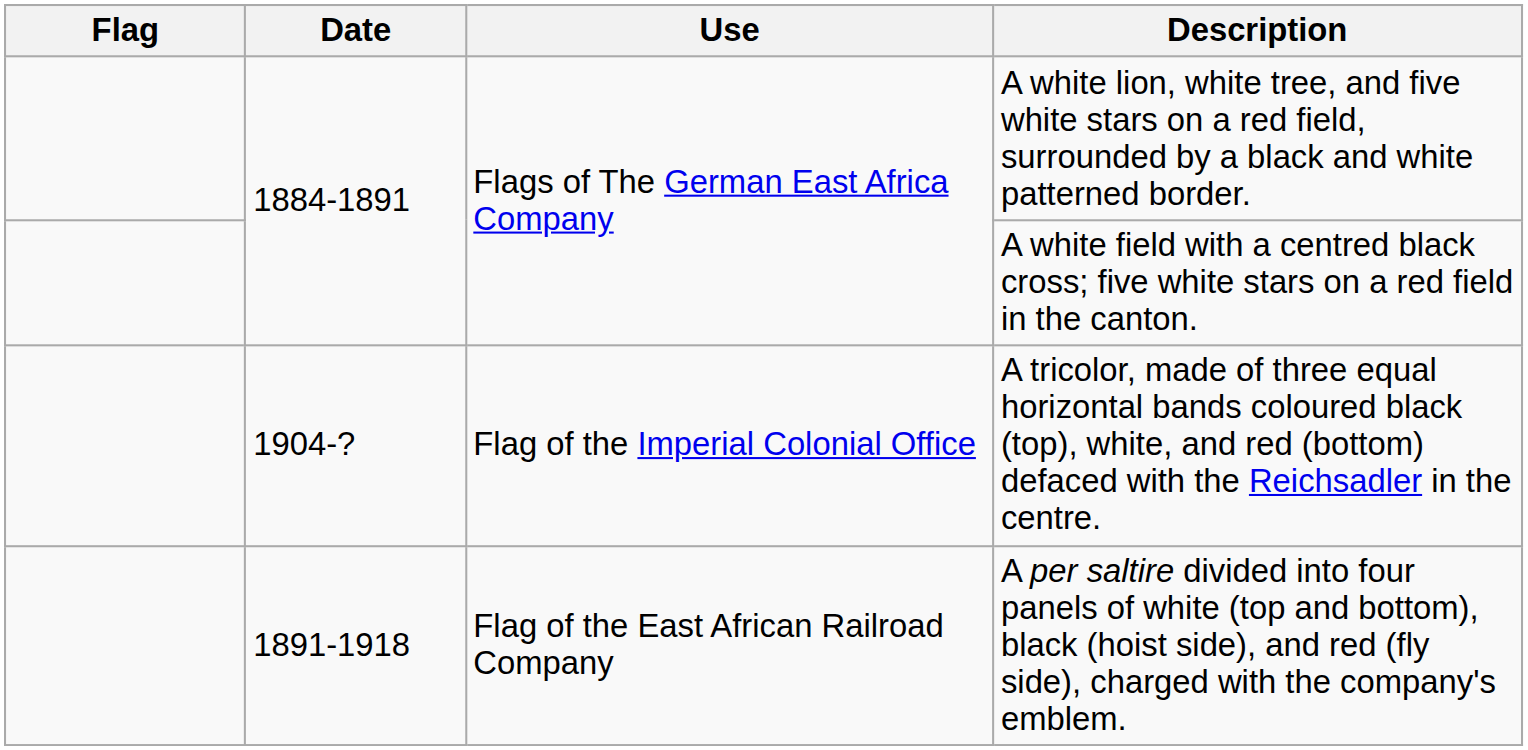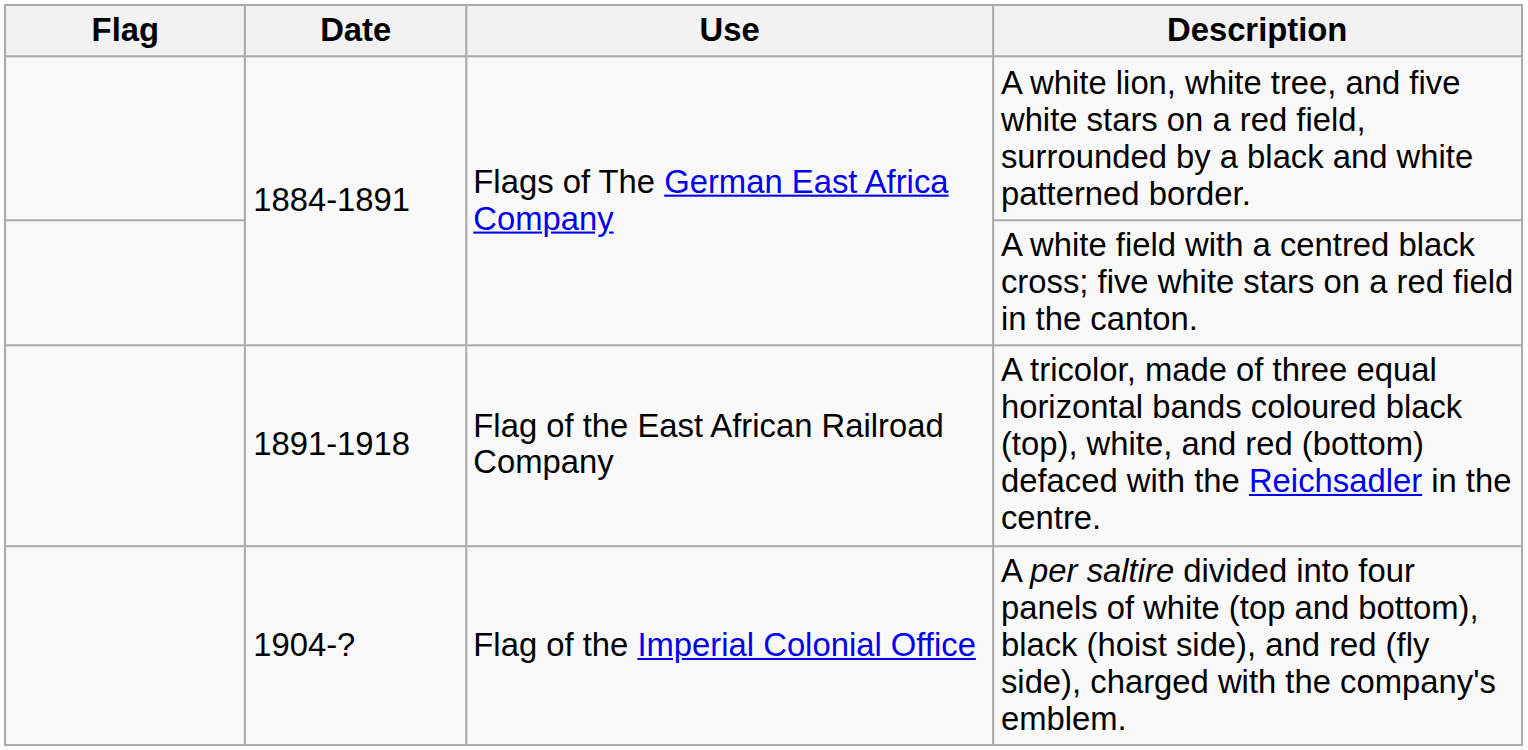row 4 | Date: 1904-? -> 1891-1918
row 4 | Use: Flag of the Imperial Colonial Office -> Flag of the East African Railroad Company
row 5 | Date: 1891-1918 -> 1904-?
row 5 | Use: Flag of the East African Railroad Company -> Flag of the Imperial Colonial Office
